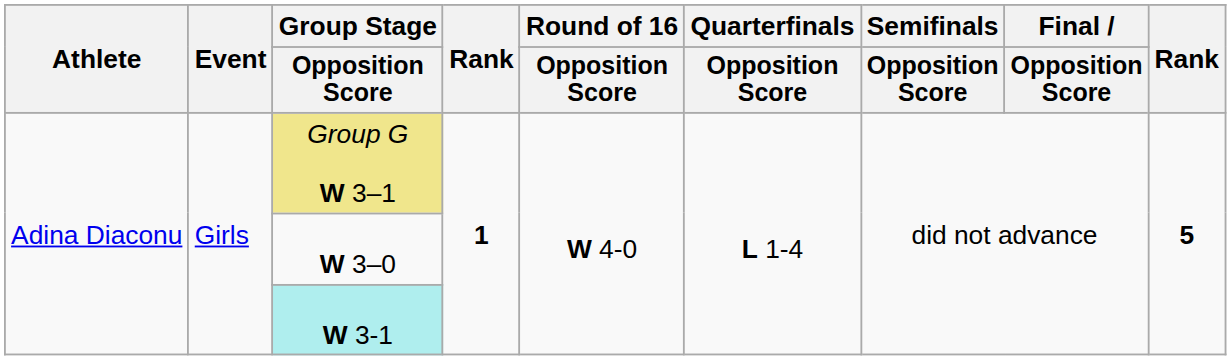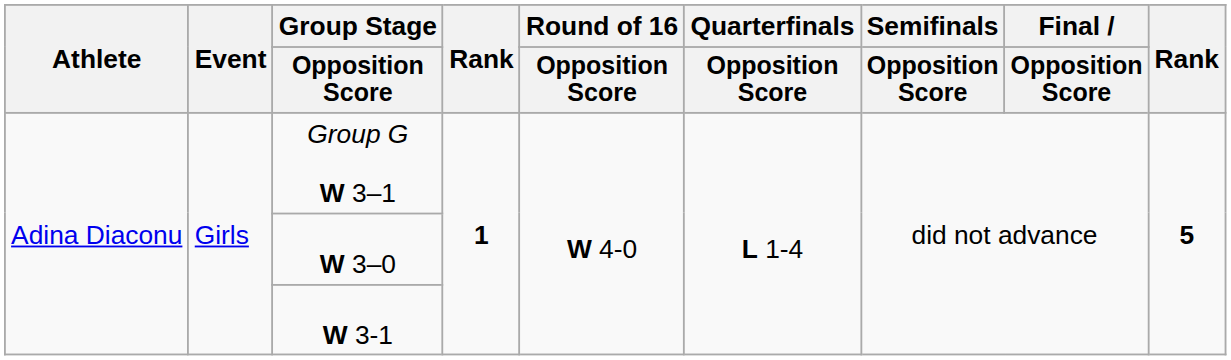Group G W 3–1 | Group Stage / Opposition Score: khaki background -> no background
W 3-1 | Group Stage / Opposition Score: paleturquoise background -> no background
